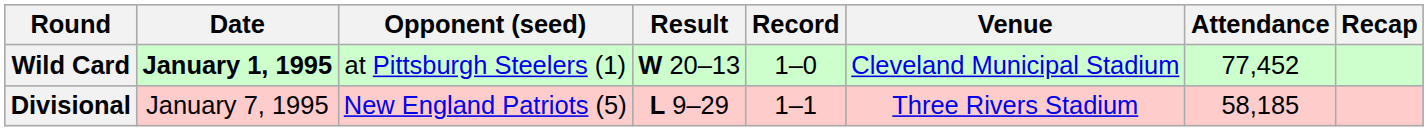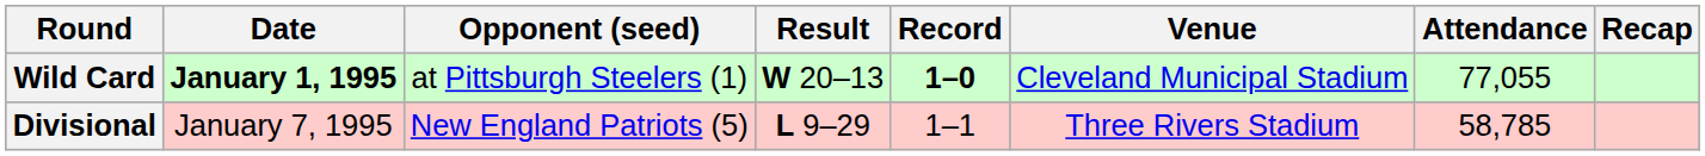Wild Card | Record: normal -> bold
Wild Card | Attendance: 77,452 -> 77,055
Divisional | Attendance: 58,185 -> 58,785
